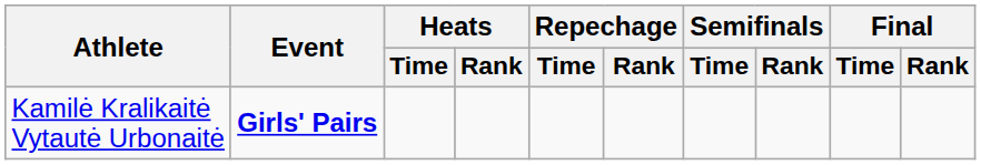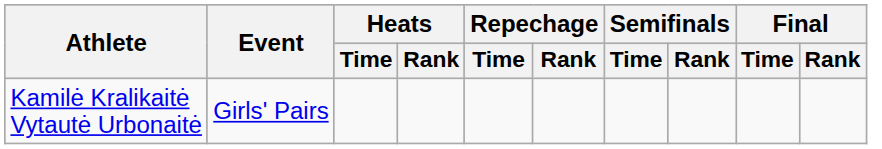Kamilė Kralikaitė Vytautė Urbonaitė | Event: bold -> normal
